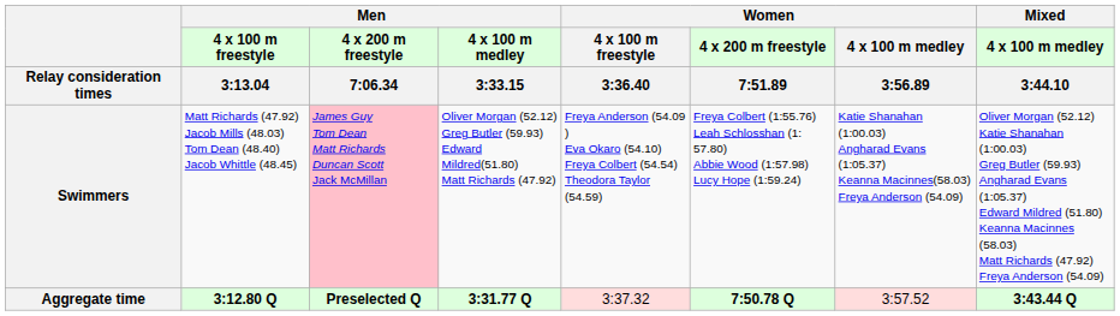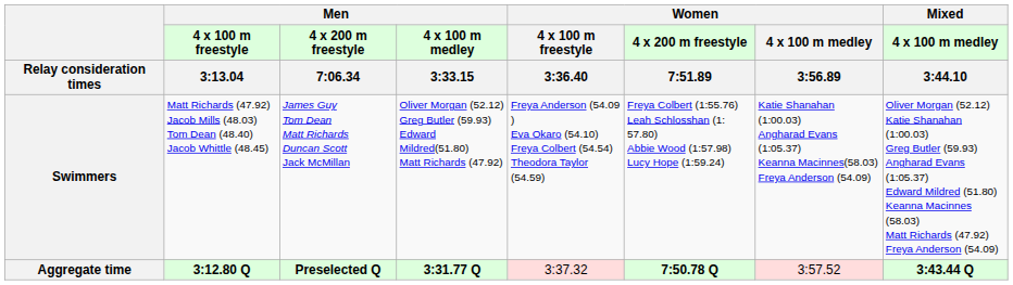Swimmers | column 3: pink background -> no background
